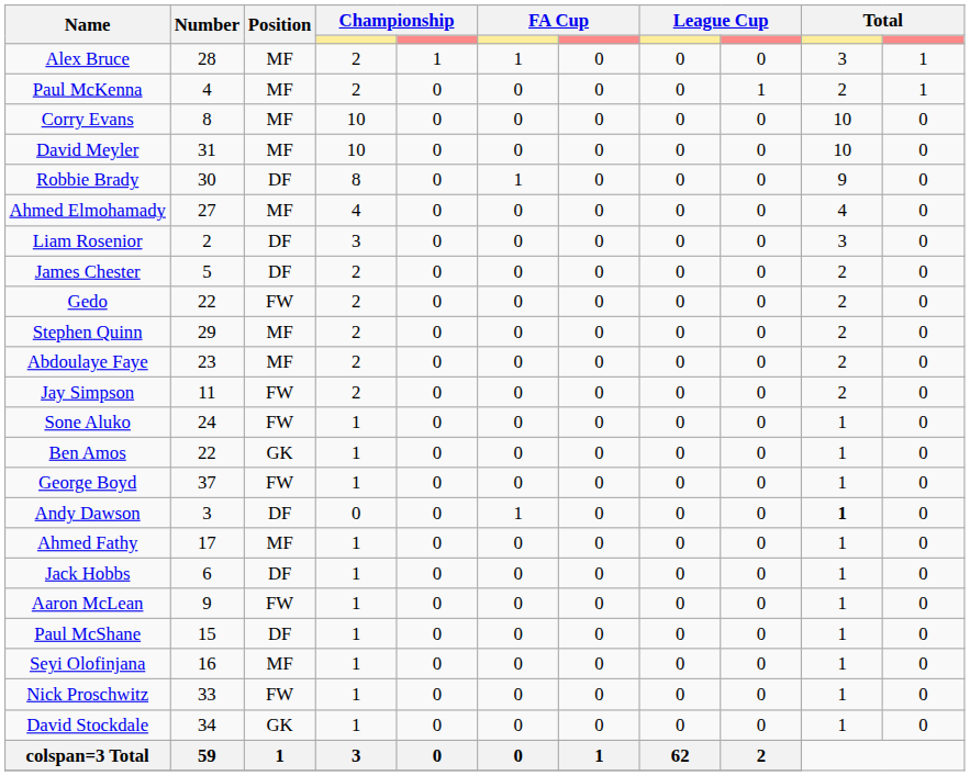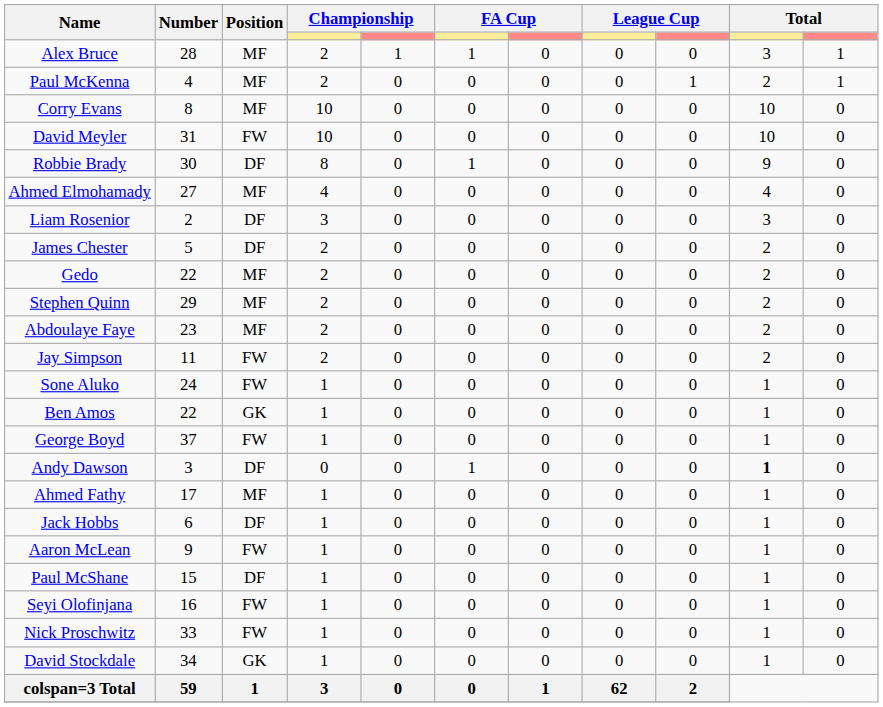David Meyler | Position: MF -> FW
Gedo | Position: FW -> MF
Seyi Olofinjana | Position: MF -> FW
